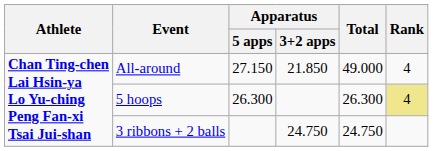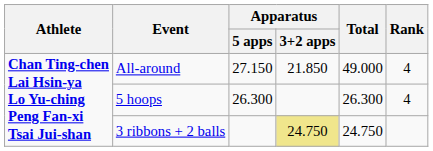5 hoops | Rank: khaki background -> no background
3 ribbons + 2 balls | Apparatus / 3+2 apps: no background -> khaki background
